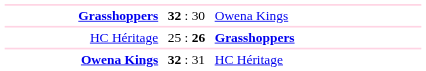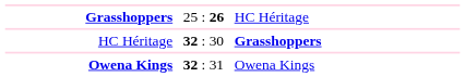row 1 | column 2: 32 : 30 -> 25 : 26
row 1 | column 3: Owena Kings -> HC Héritage
row 2 | column 2: 25 : 26 -> 32 : 30
row 3 | column 3: HC Héritage -> Owena Kings
